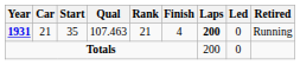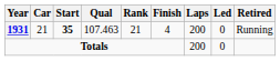1931 | Start: normal -> bold
1931 | Laps: bold -> normal
